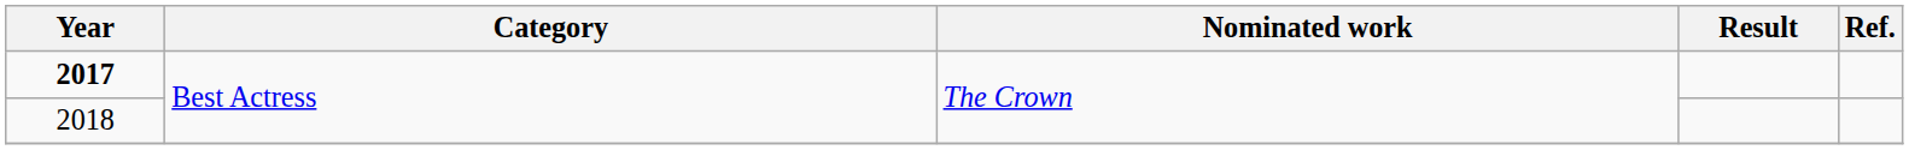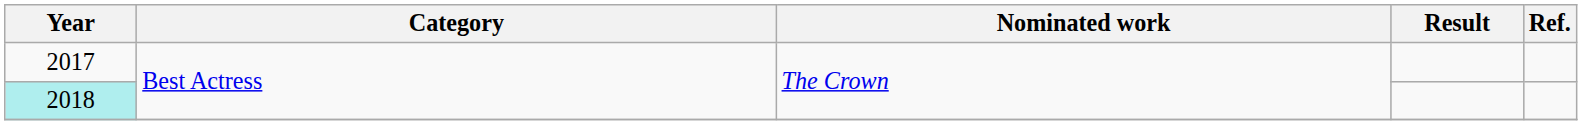2017 | Year: bold -> normal
2018 | Year: no background -> paleturquoise background
